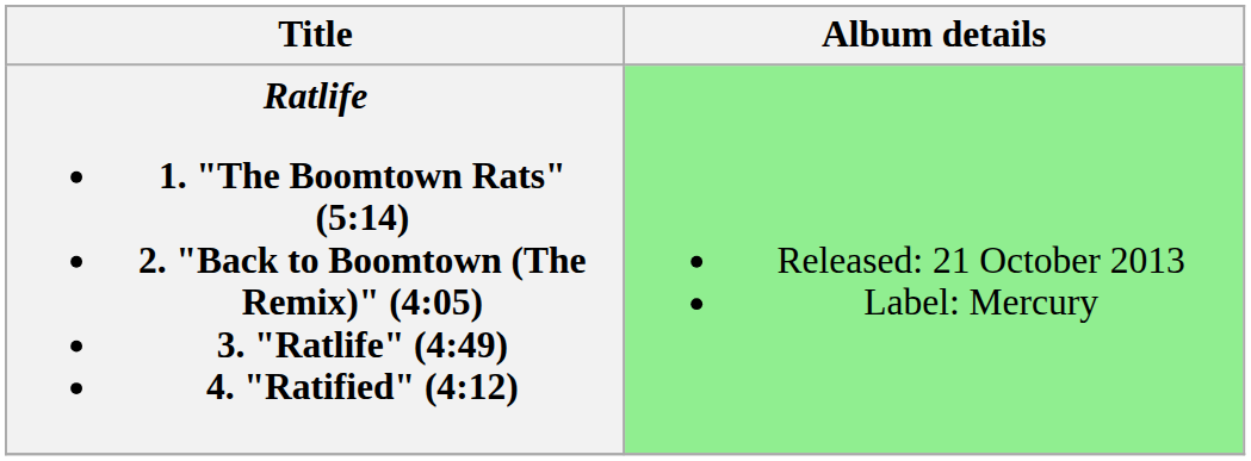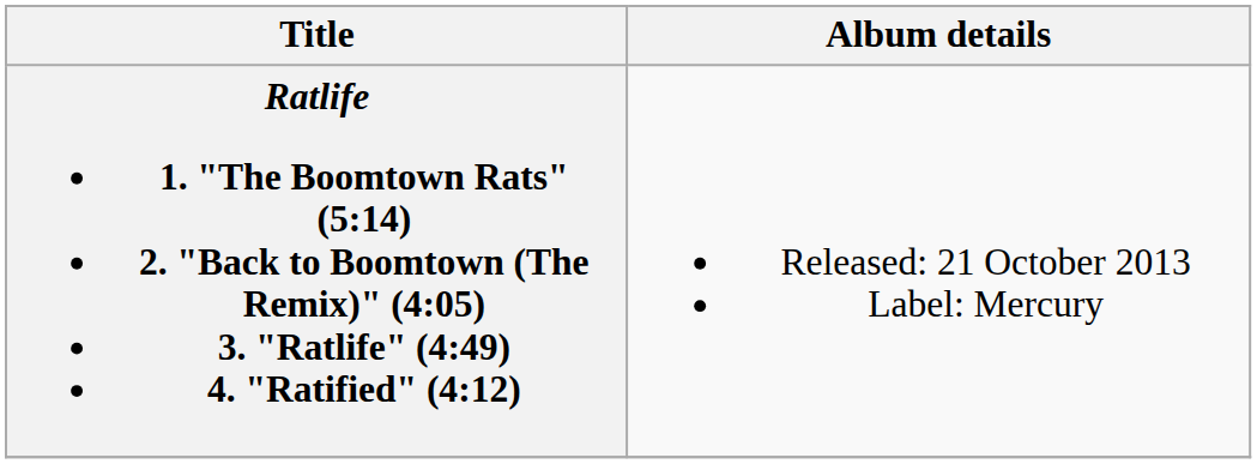row 2 | Album details: lightgreen background -> no background
